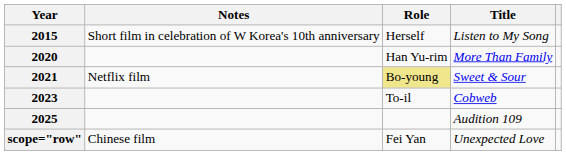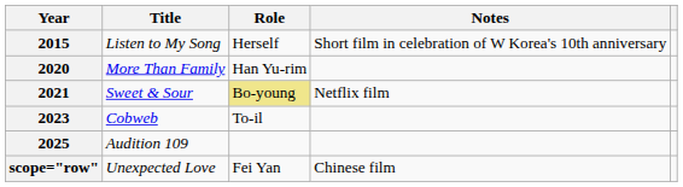columns swapped: Title <-> Notes
